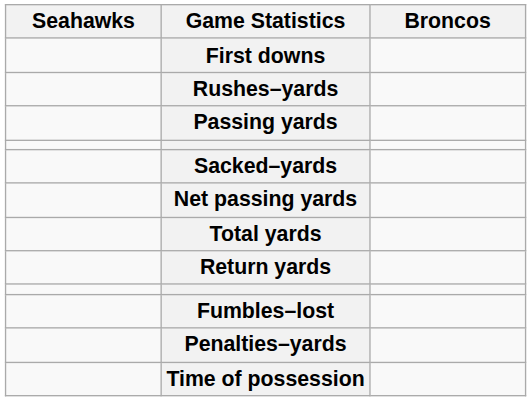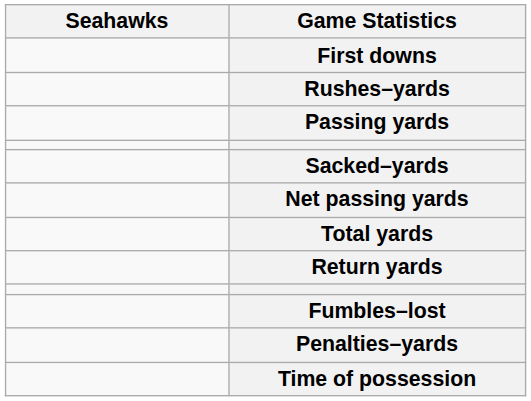- column: Broncos
